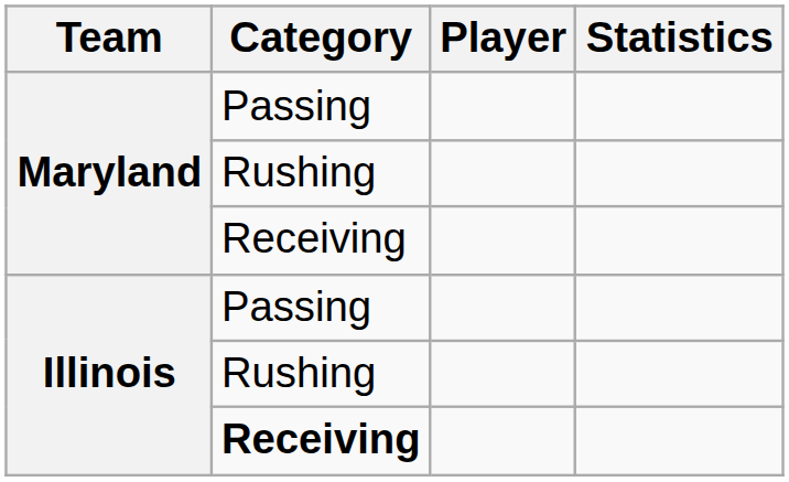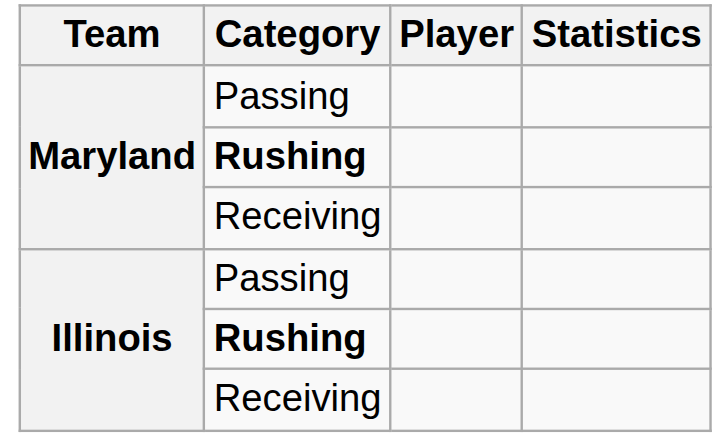Maryland / Rushing | Category: normal -> bold
Illinois / Rushing | Category: normal -> bold
Illinois / Receiving | Category: bold -> normal
